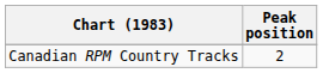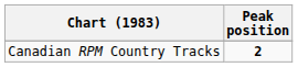Canadian RPM Country Tracks | Peak position: normal -> bold
